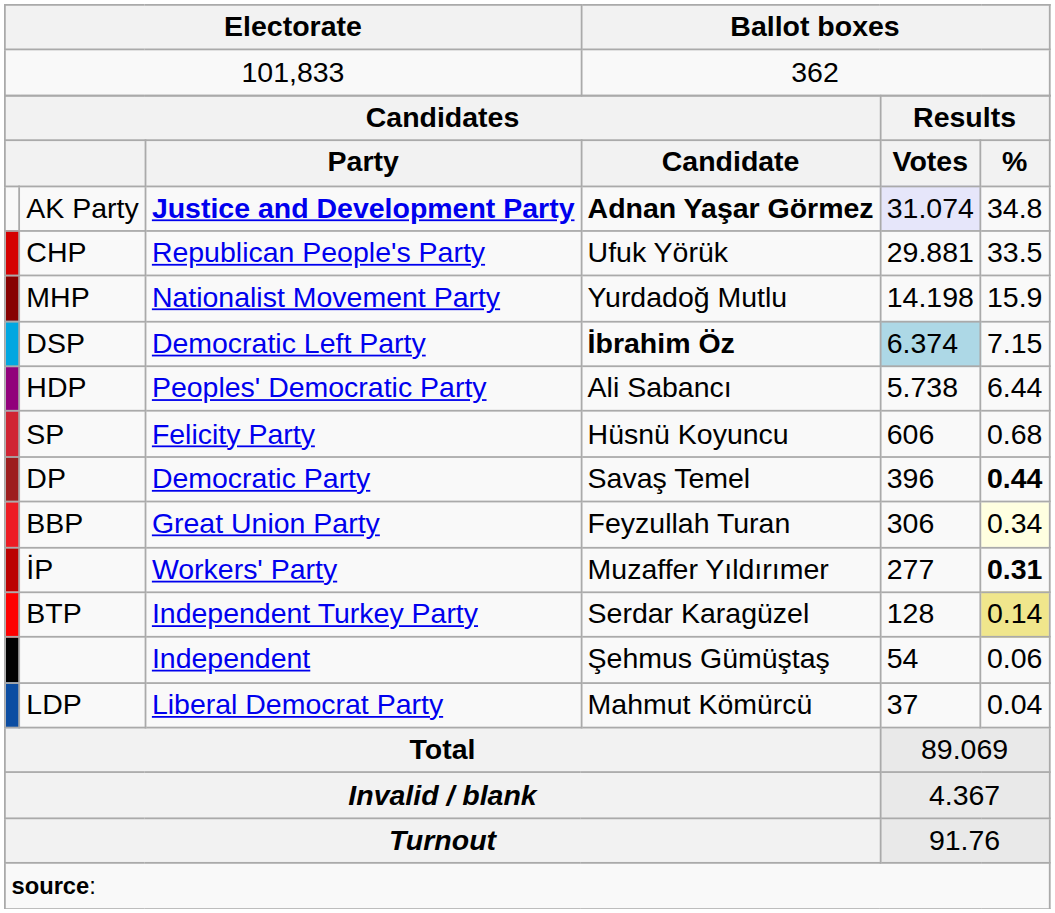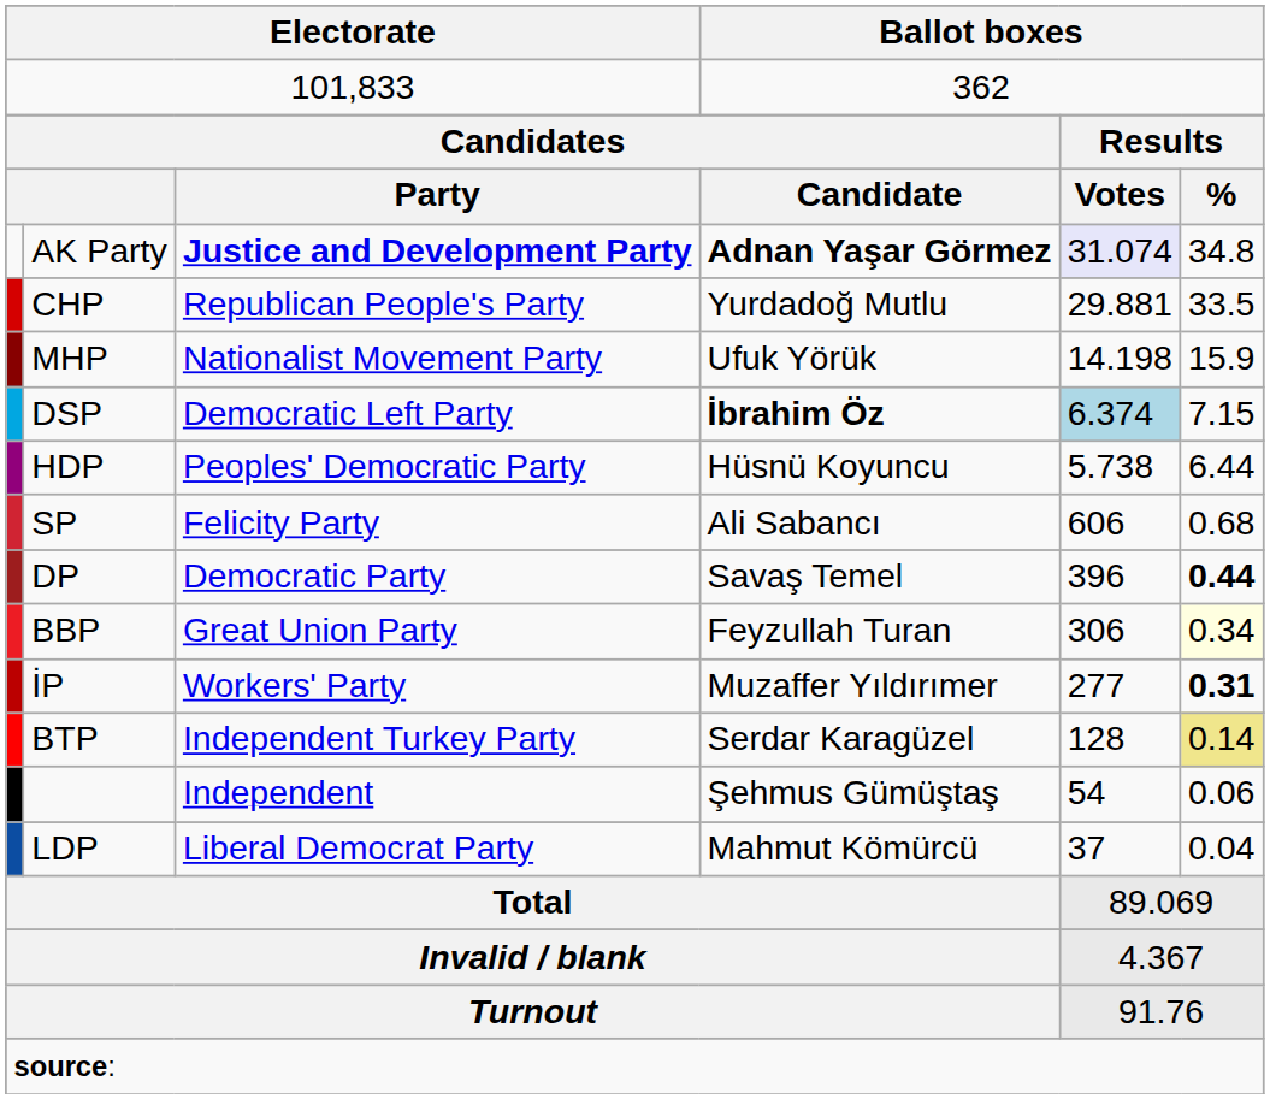CHP | column 4: Ufuk Yörük -> Yurdadoğ Mutlu
MHP | column 4: Yurdadoğ Mutlu -> Ufuk Yörük
HDP | column 4: Ali Sabancı -> Hüsnü Koyuncu
SP | column 4: Hüsnü Koyuncu -> Ali Sabancı
